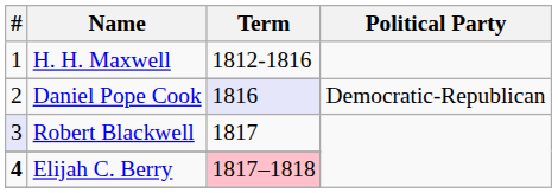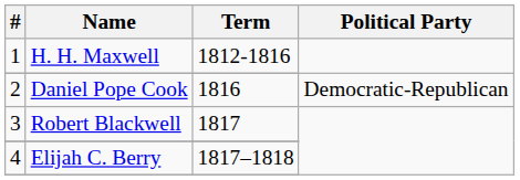Daniel Pope Cook | Term: lavender background -> no background
Robert Blackwell | #: lavender background -> no background
Elijah C. Berry | #: bold -> normal
Elijah C. Berry | Term: pink background -> no background
